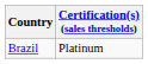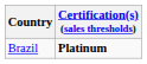Brazil | Certification(s) (sales thresholds): normal -> bold
